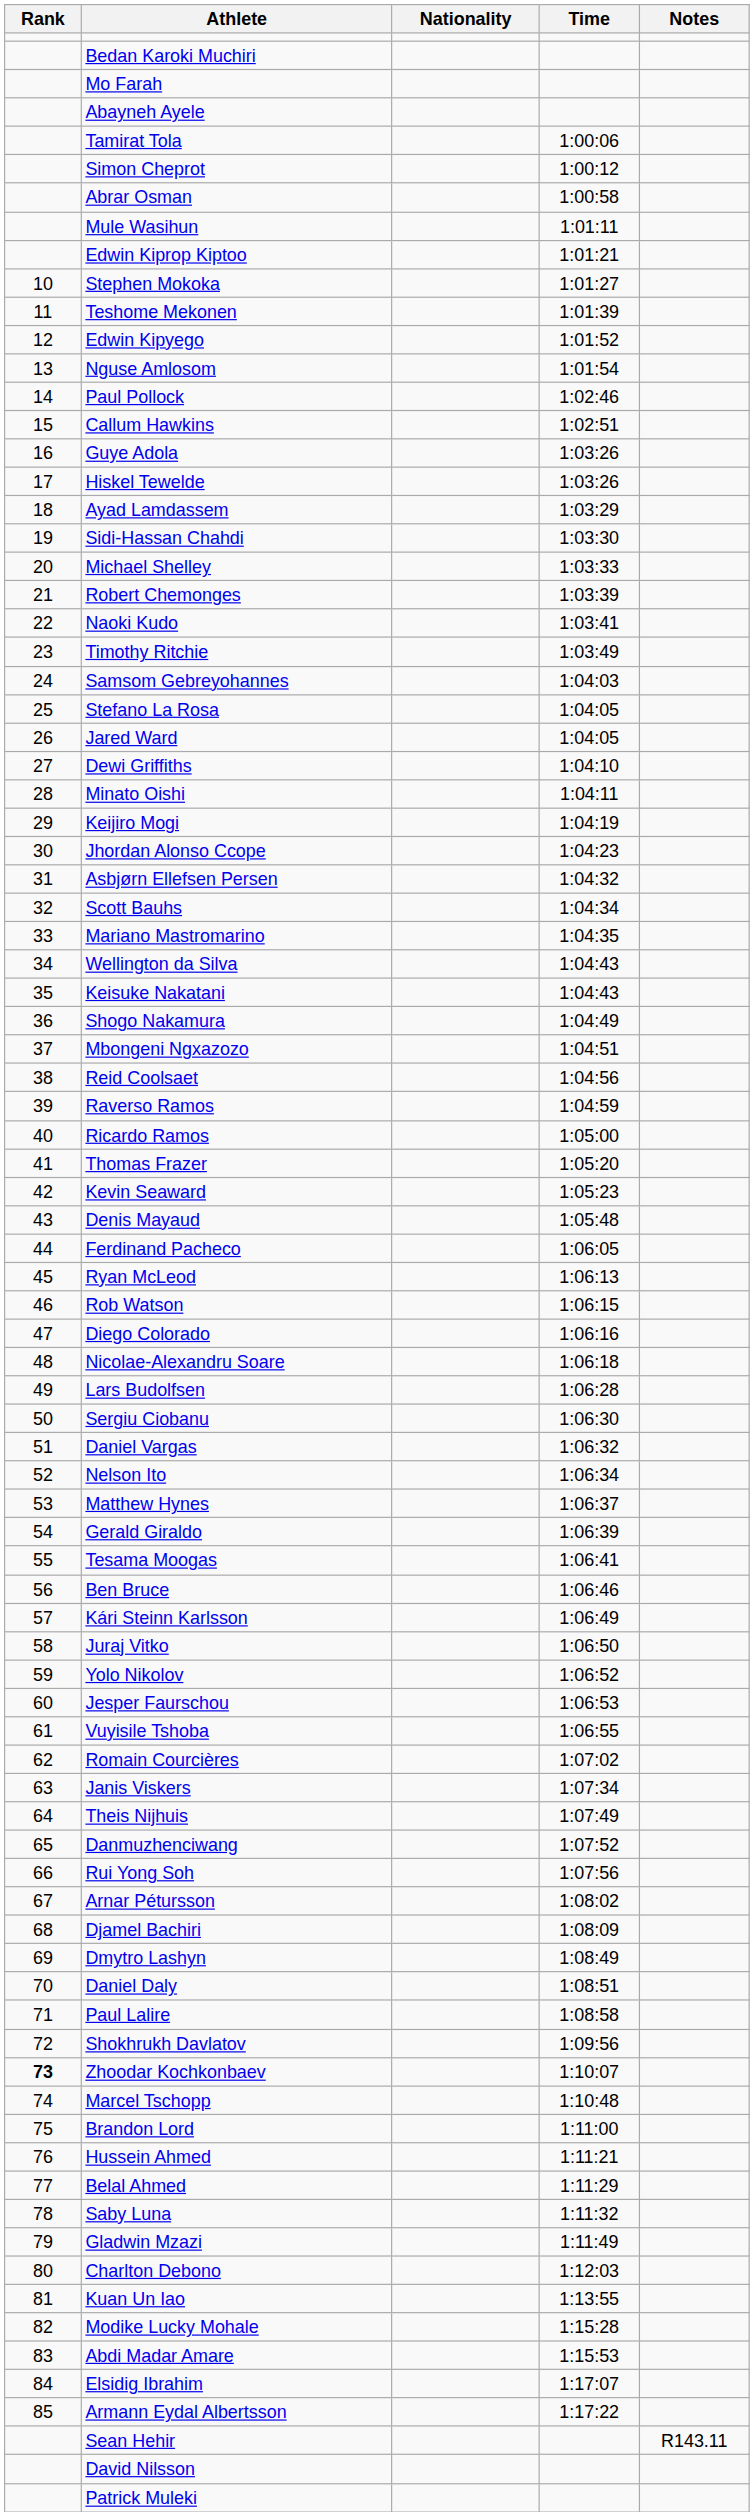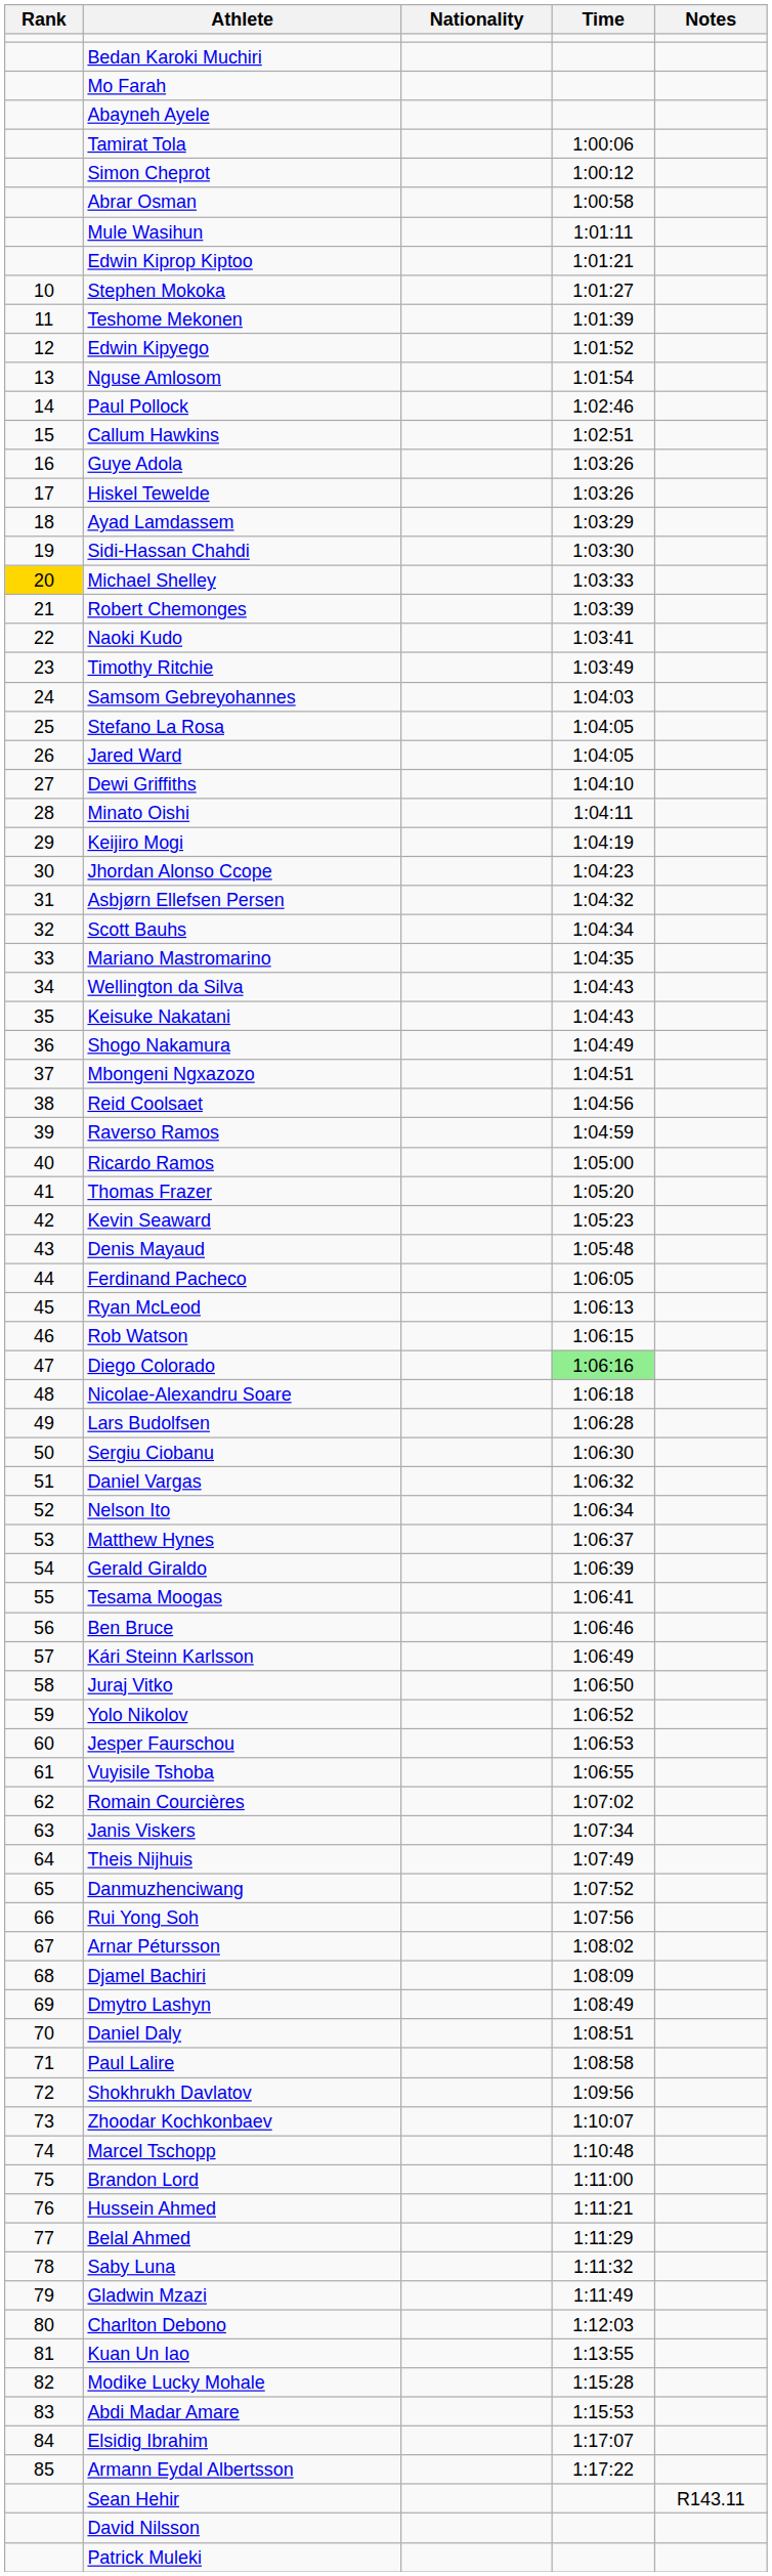Michael Shelley | Rank: no background -> gold background
Diego Colorado | Time: no background -> lightgreen background
Zhoodar Kochkonbaev | Rank: bold -> normal
